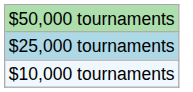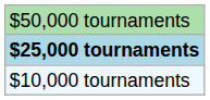row 2 | column 1: normal -> bold
